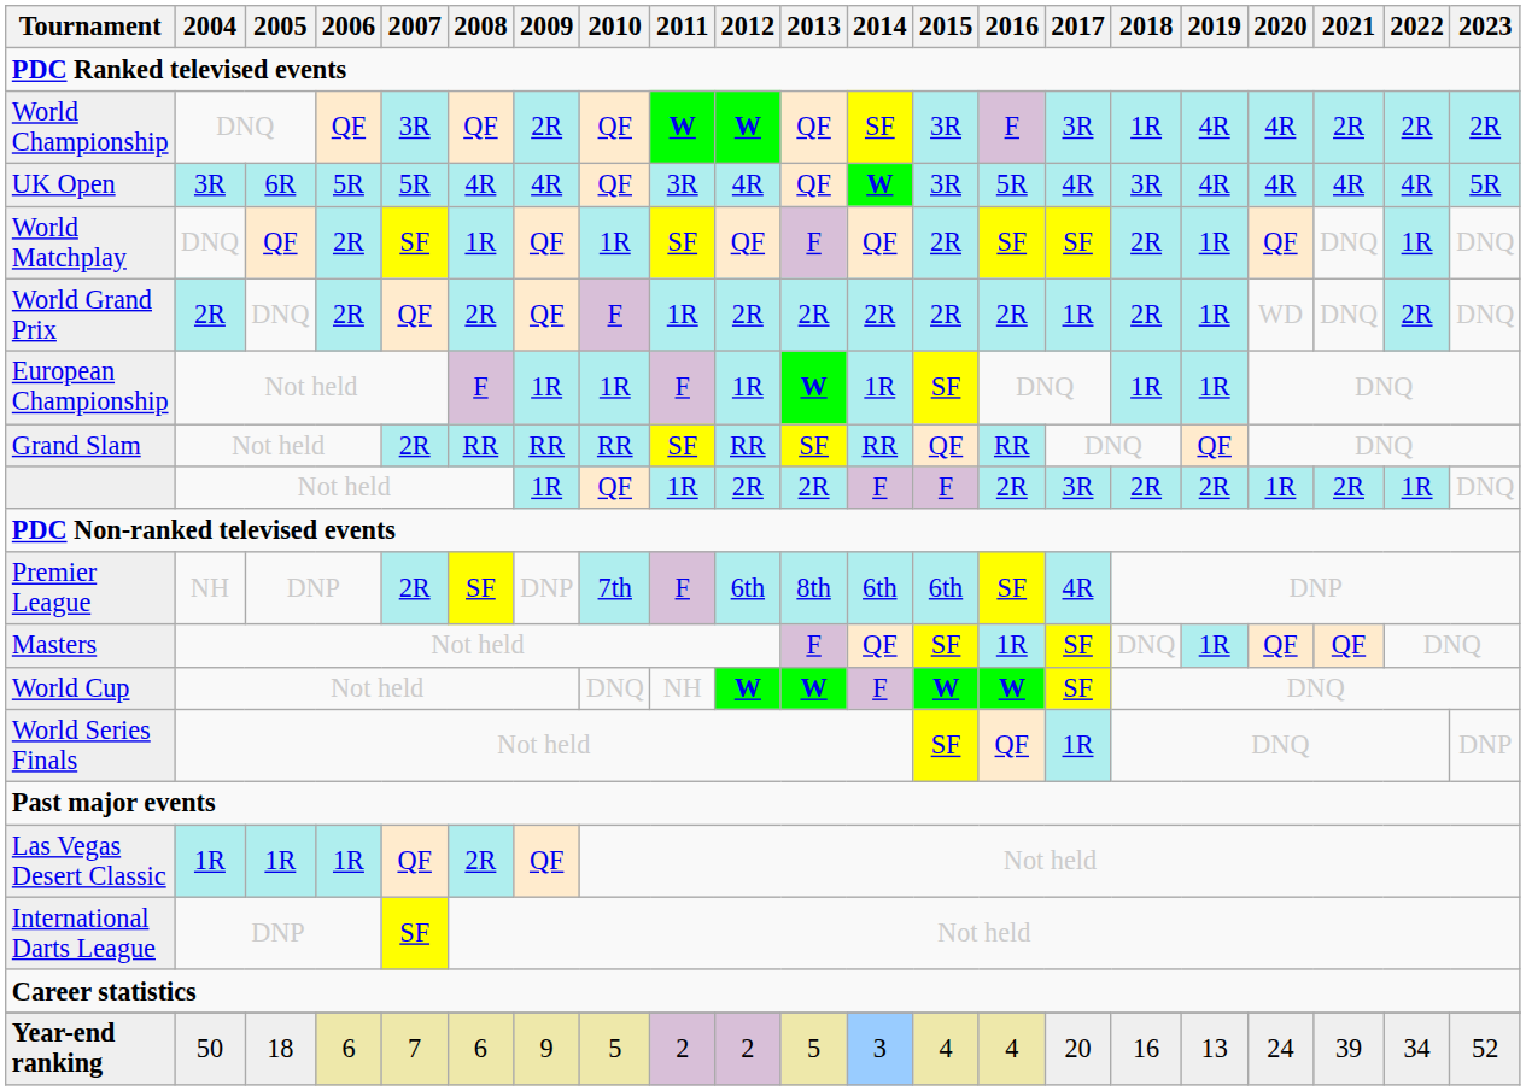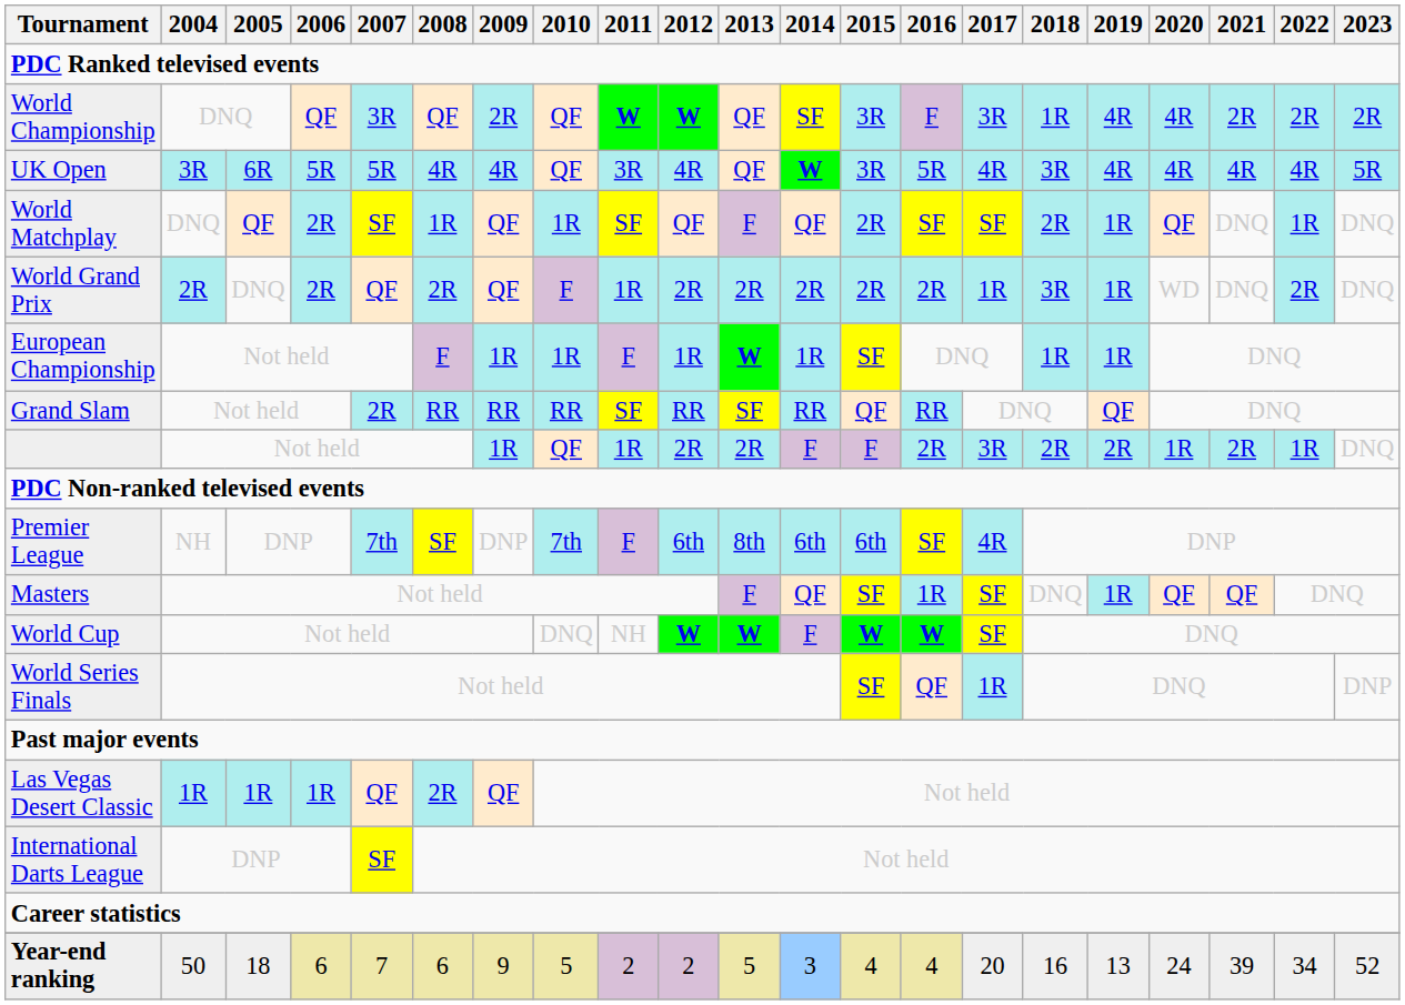World Grand Prix | 2018: 2R -> 3R
Premier League | 2007: 2R -> 7th
